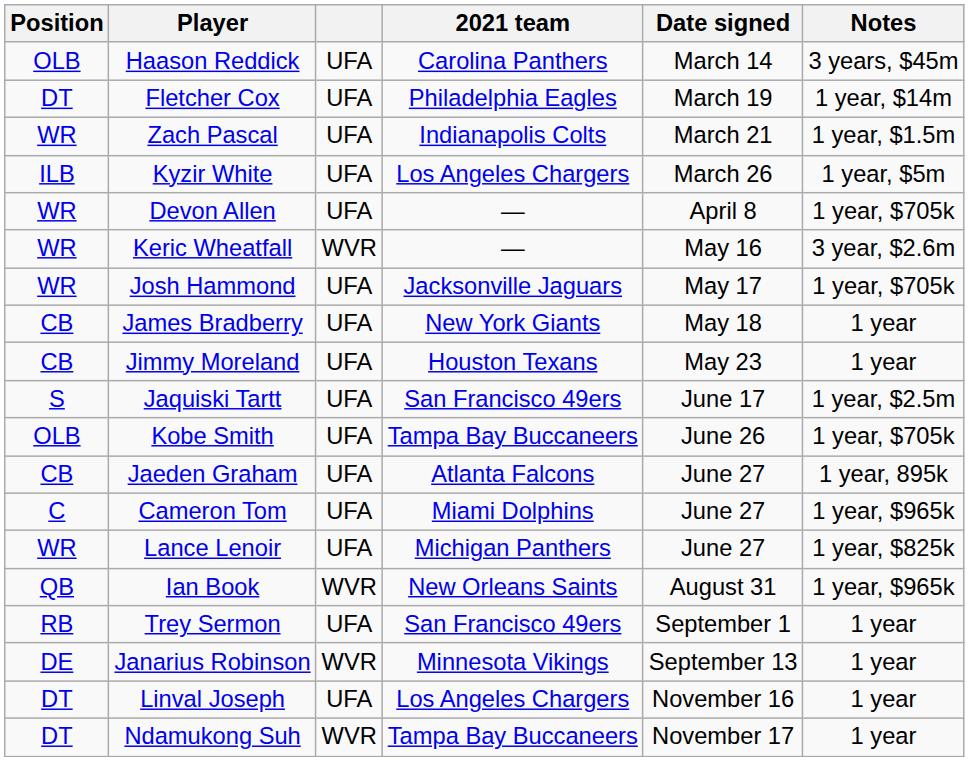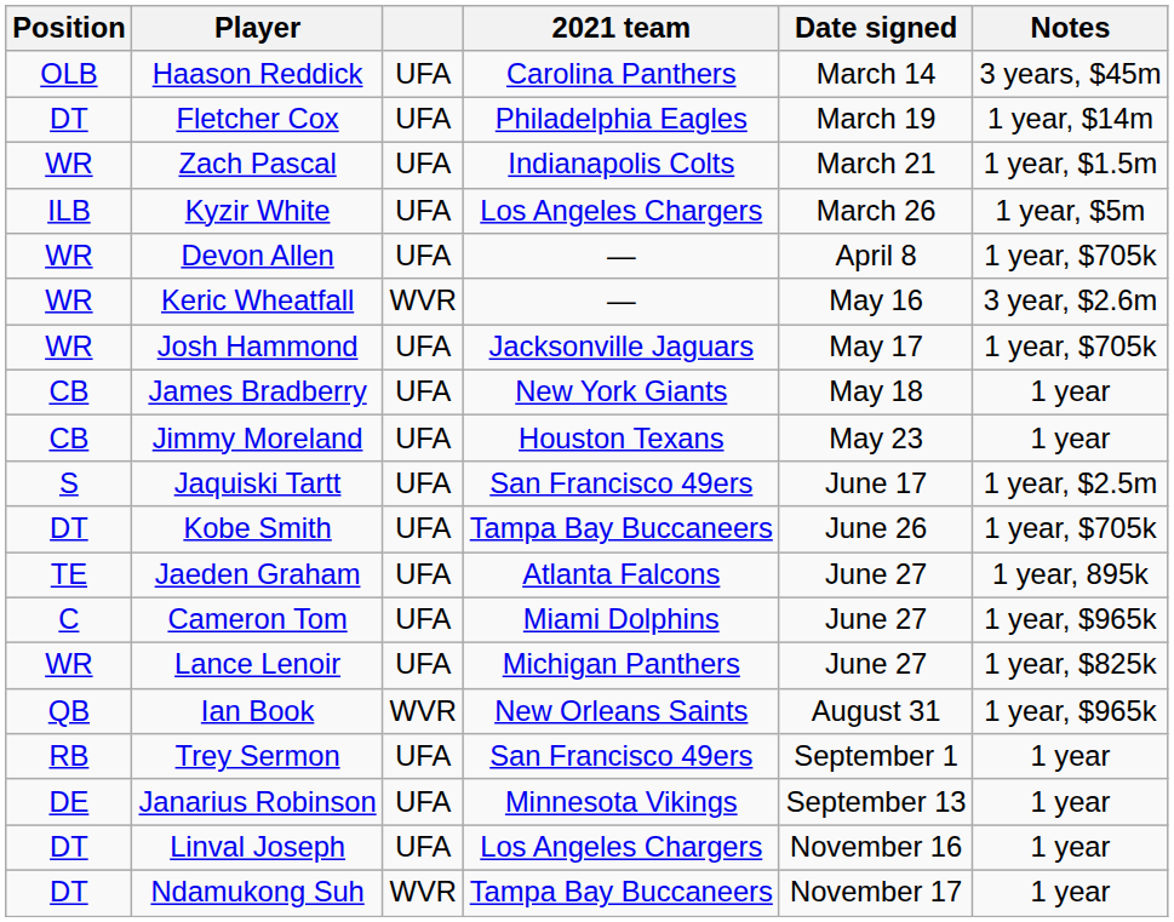Kobe Smith | Position: OLB -> DT
Jaeden Graham | Position: CB -> TE
Janarius Robinson | column 3: WVR -> UFA
